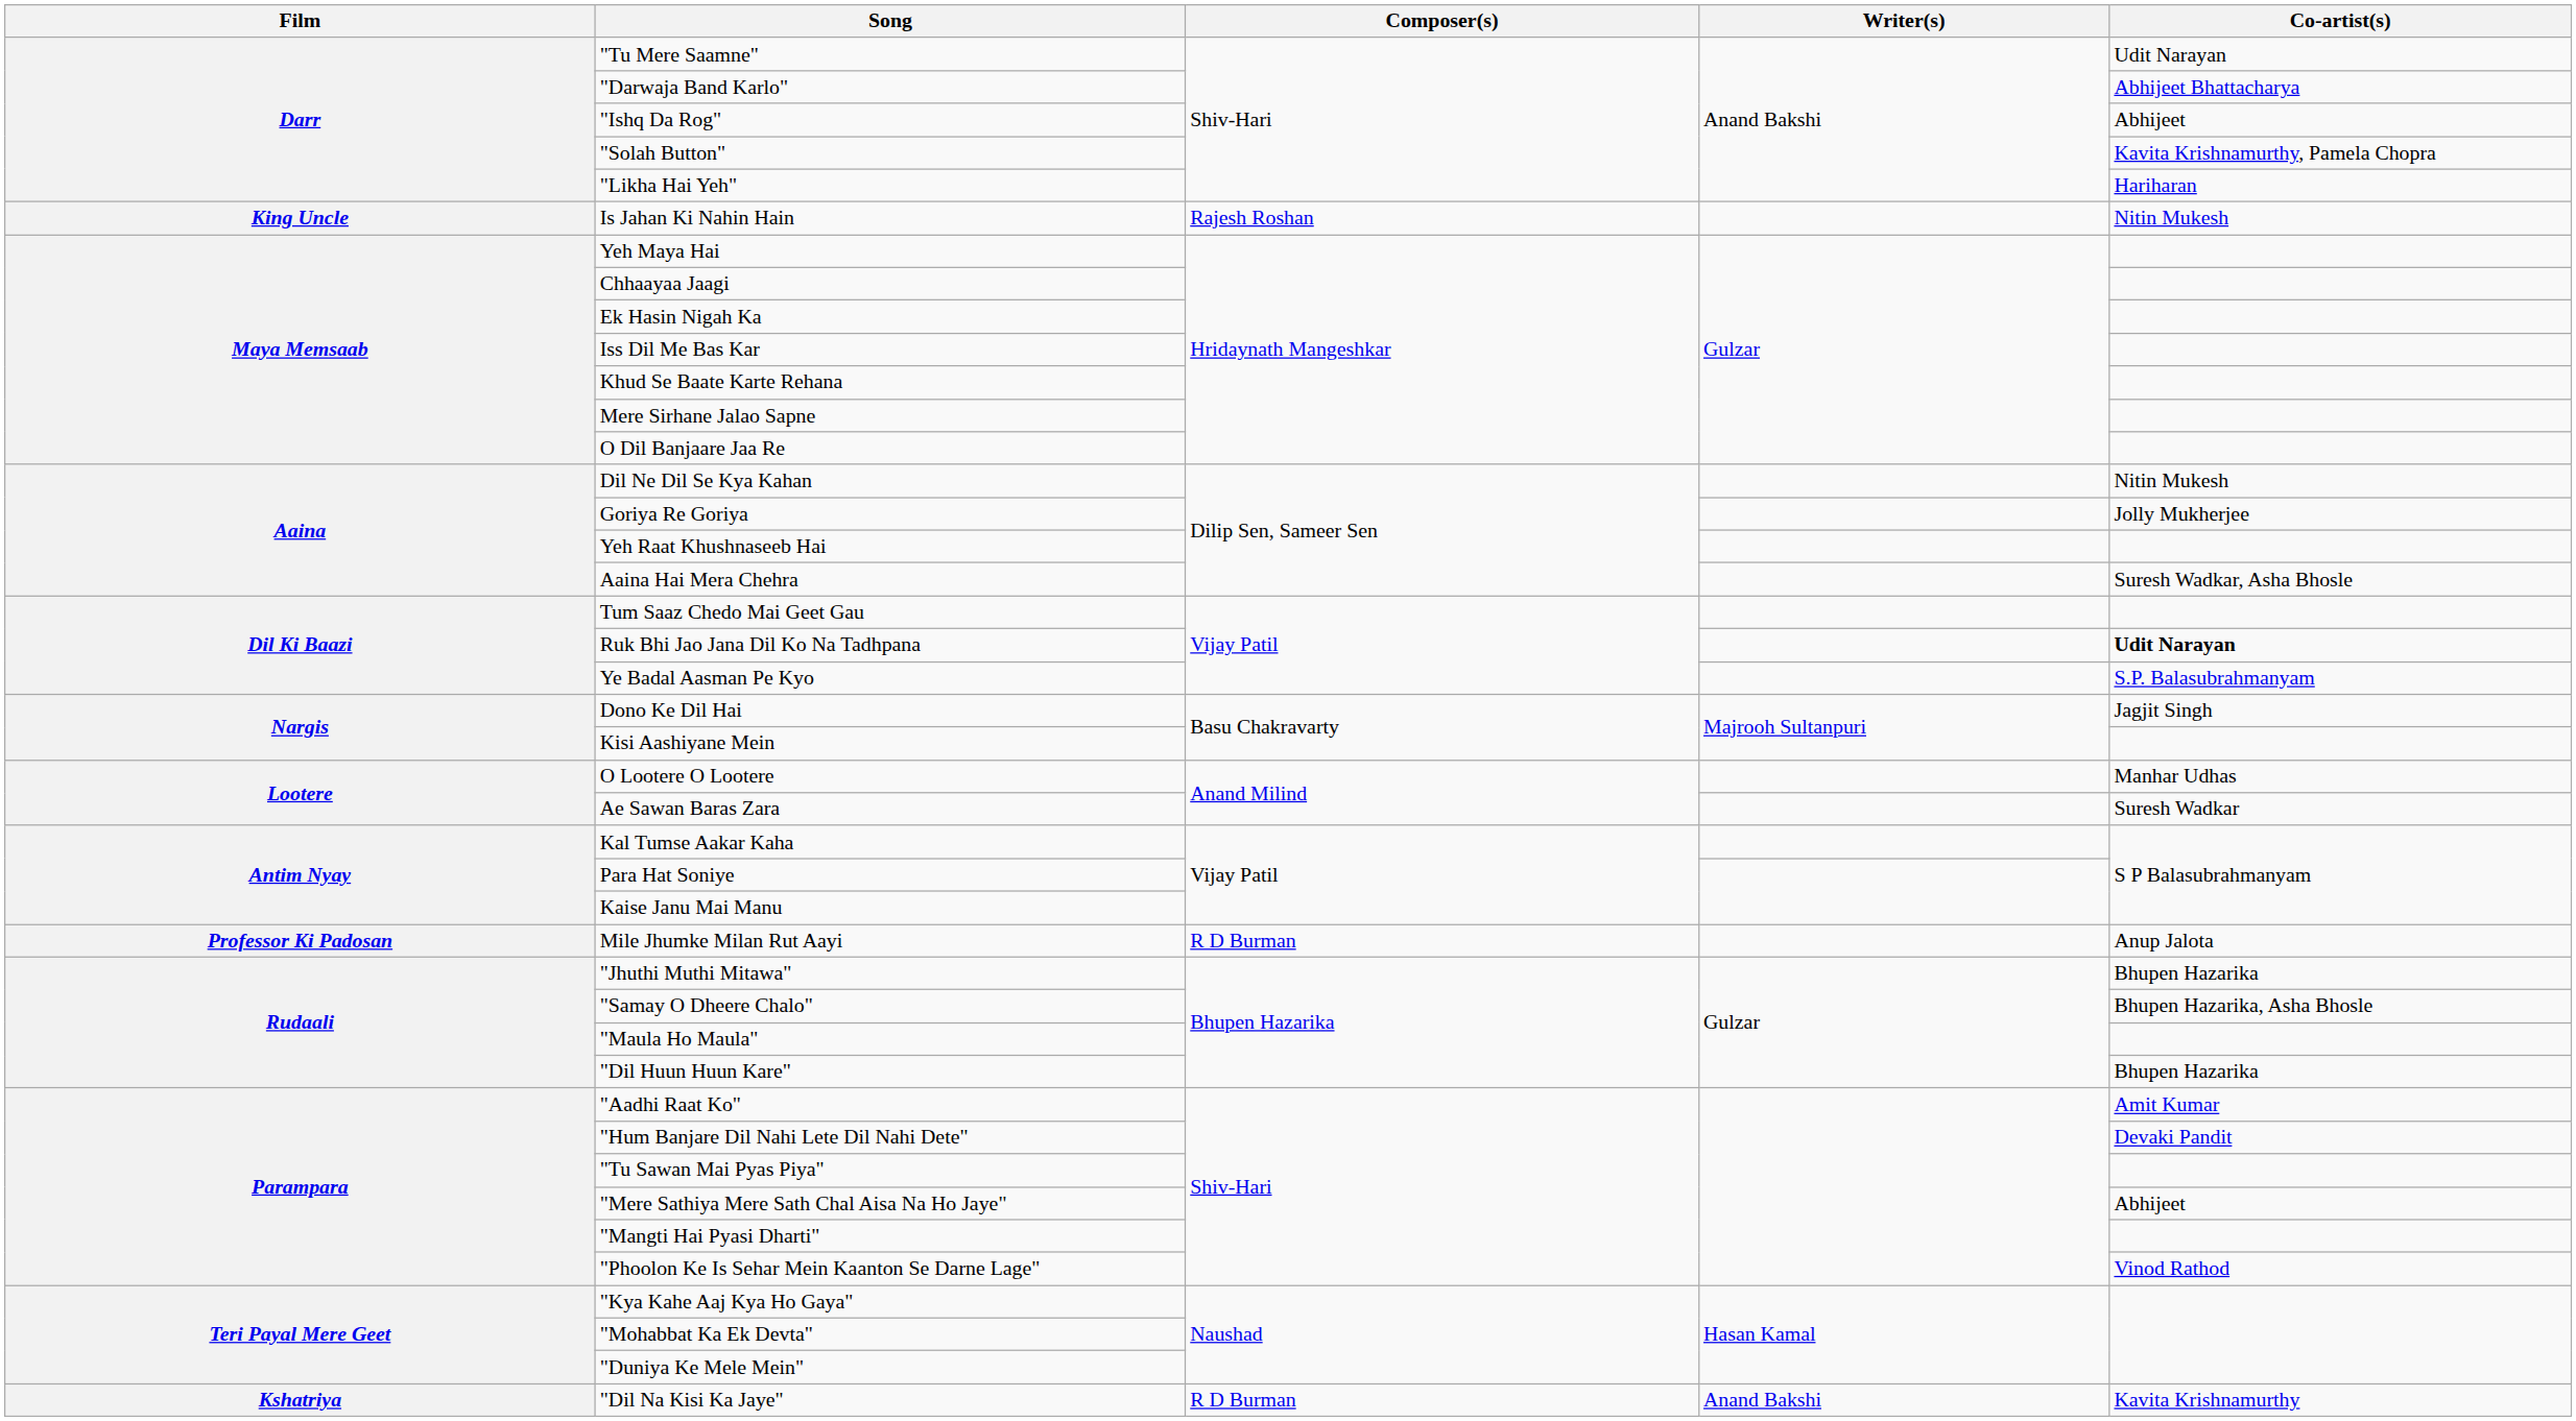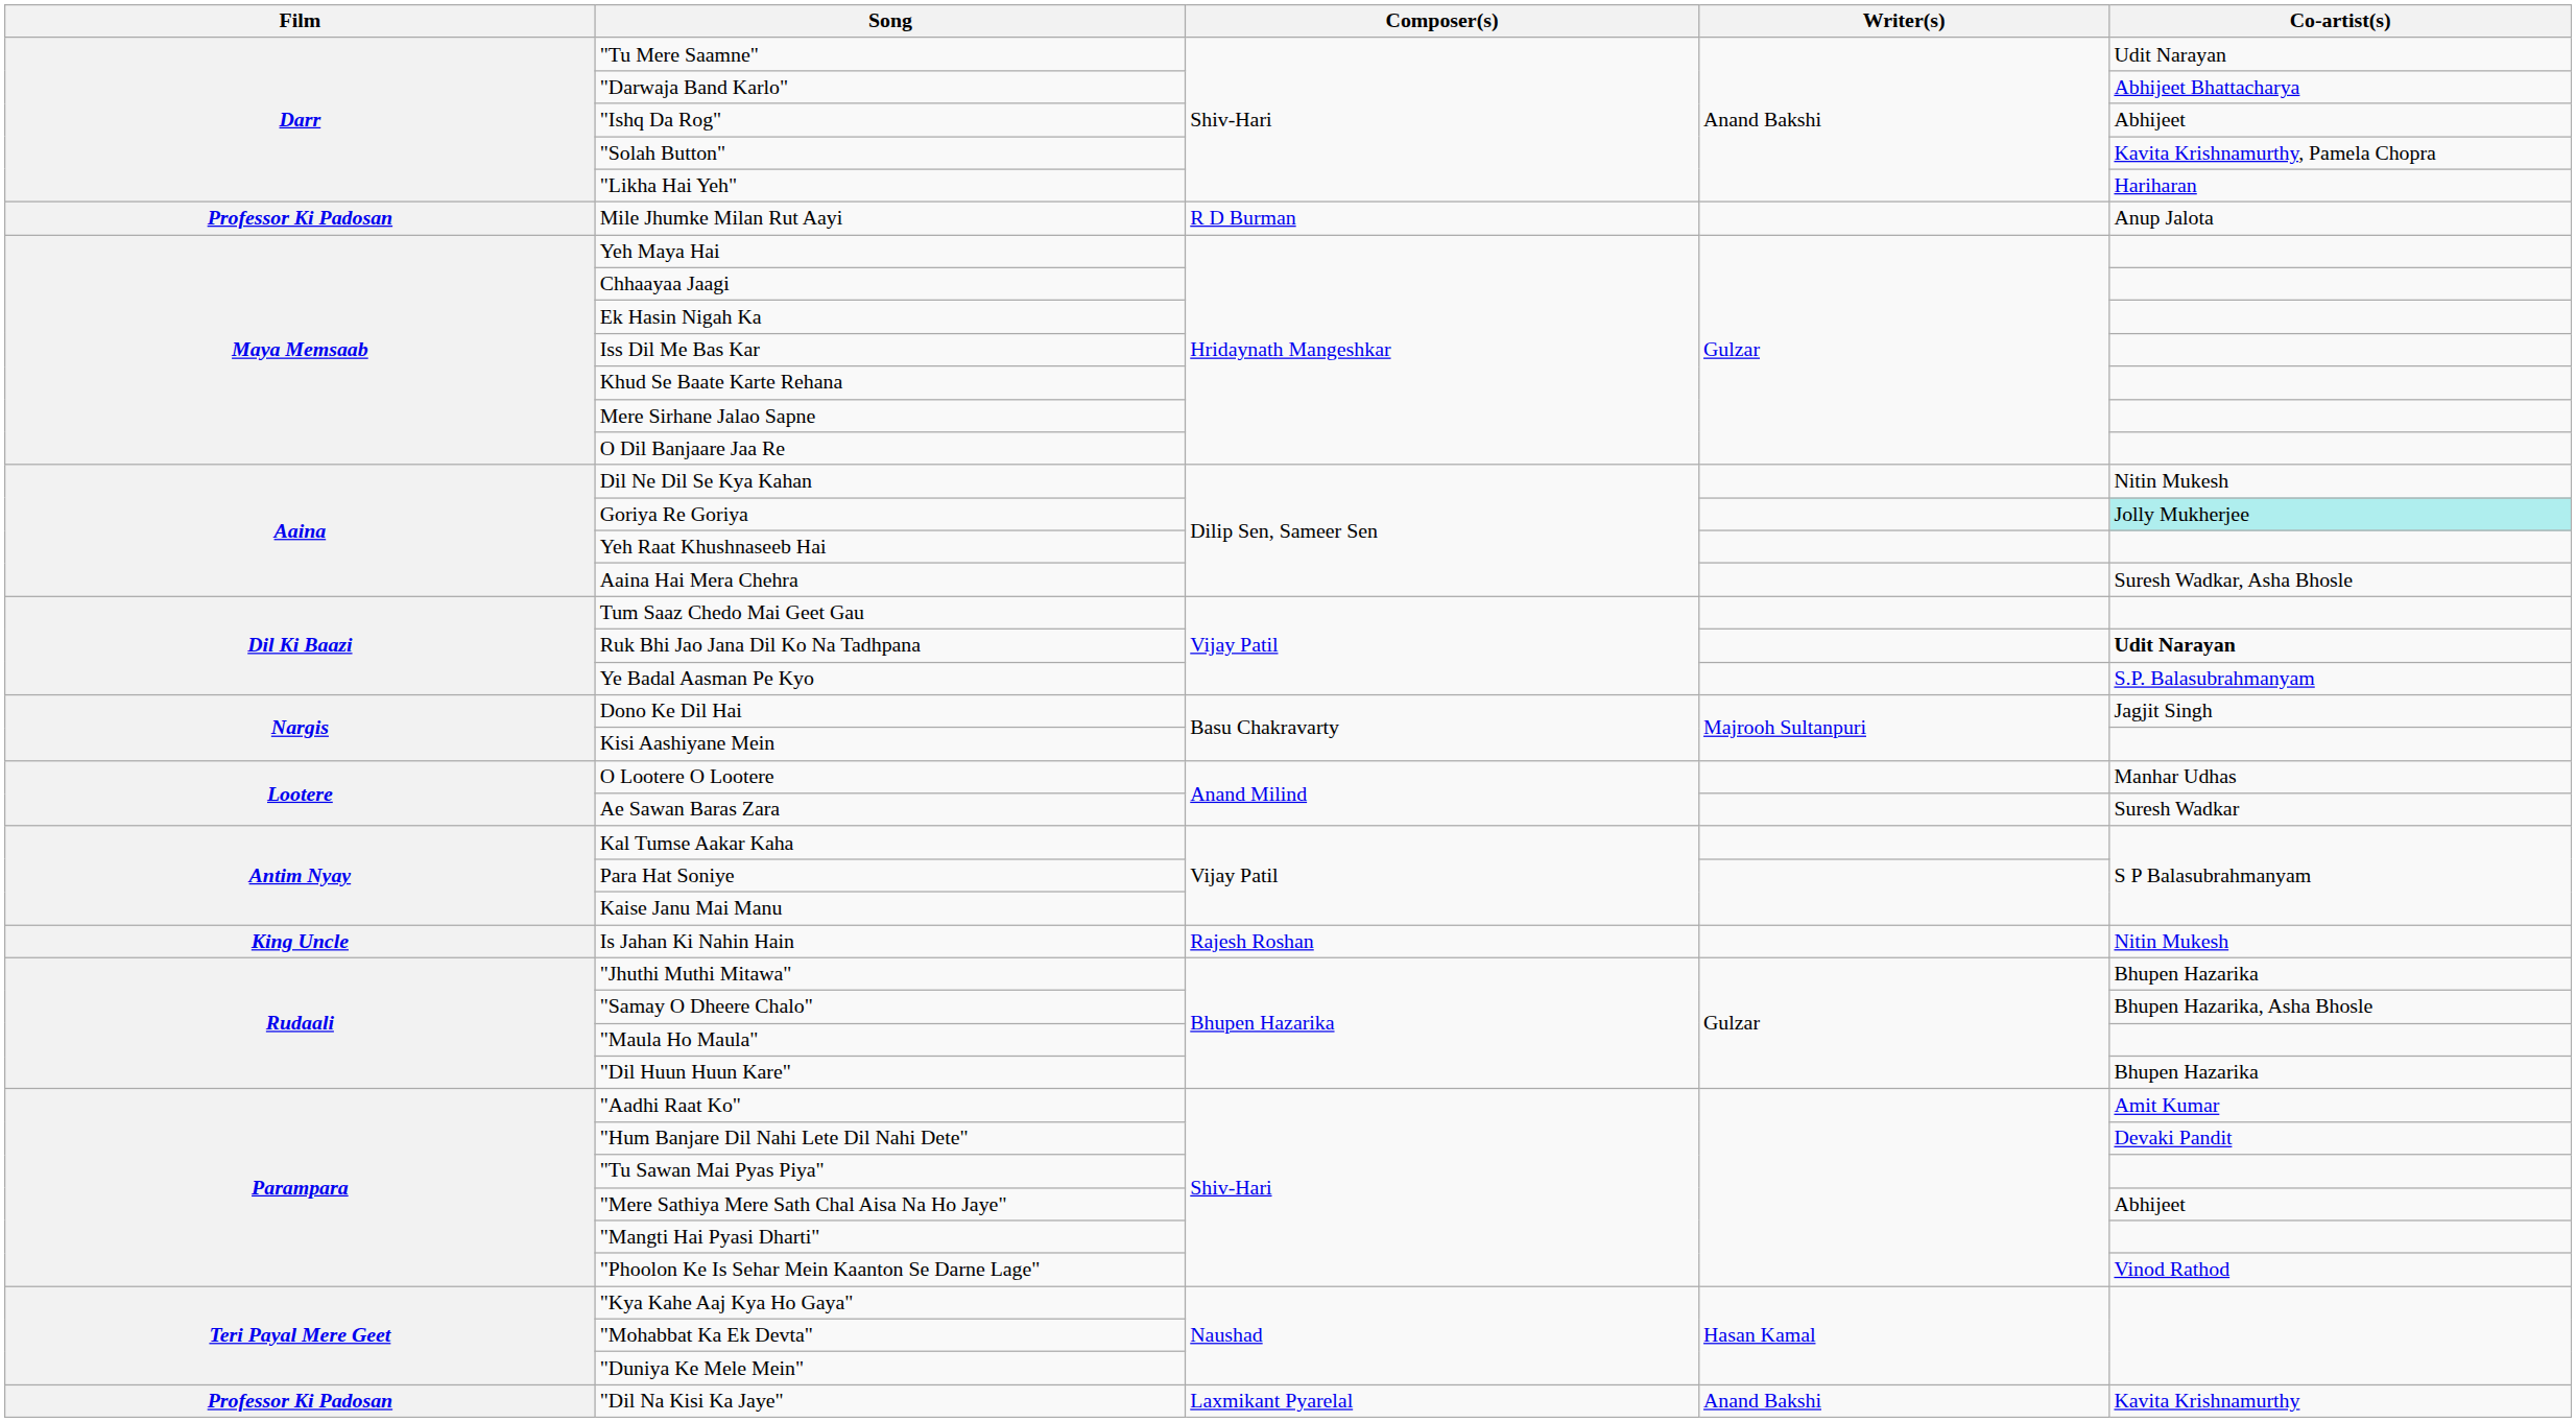rows swapped: Mile Jhumke Milan Rut Aayi <-> Is Jahan Ki Nahin Hain
Goriya Re Goriya | Co-artist(s): no background -> paleturquoise background
"Dil Na Kisi Ka Jaye" | Film: Kshatriya -> Professor Ki Padosan
"Dil Na Kisi Ka Jaye" | Composer(s): R D Burman -> Laxmikant Pyarelal
